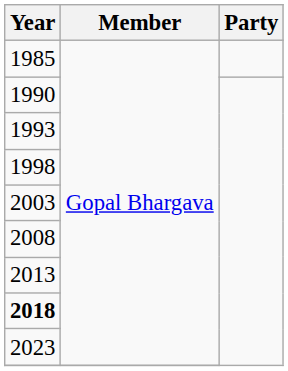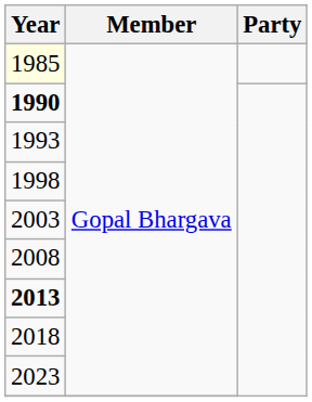1985 | Year: no background -> lightyellow background
1990 | Year: normal -> bold
2013 | Year: normal -> bold
2018 | Year: bold -> normal
